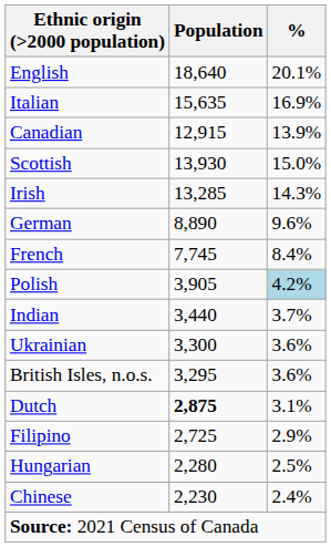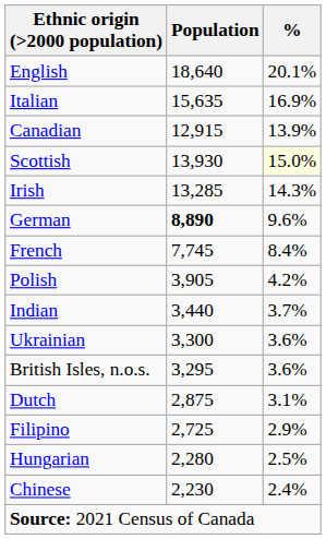Scottish | %: no background -> lightyellow background
German | Population: normal -> bold
Polish | %: lightblue background -> no background
Dutch | Population: bold -> normal
